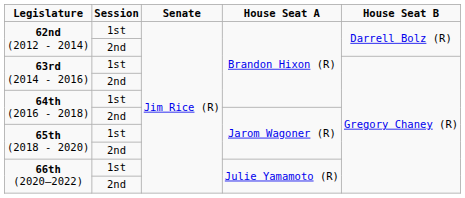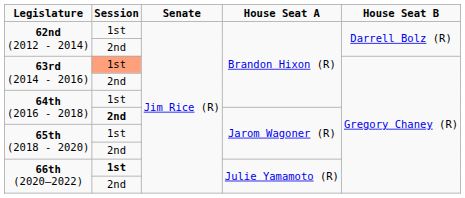63rd (2014 - 2016) / 1st | Session: no background -> lightsalmon background
64th (2016 - 2018) / 2nd | Session: normal -> bold
66th (2020–2022) / 1st | Session: normal -> bold
